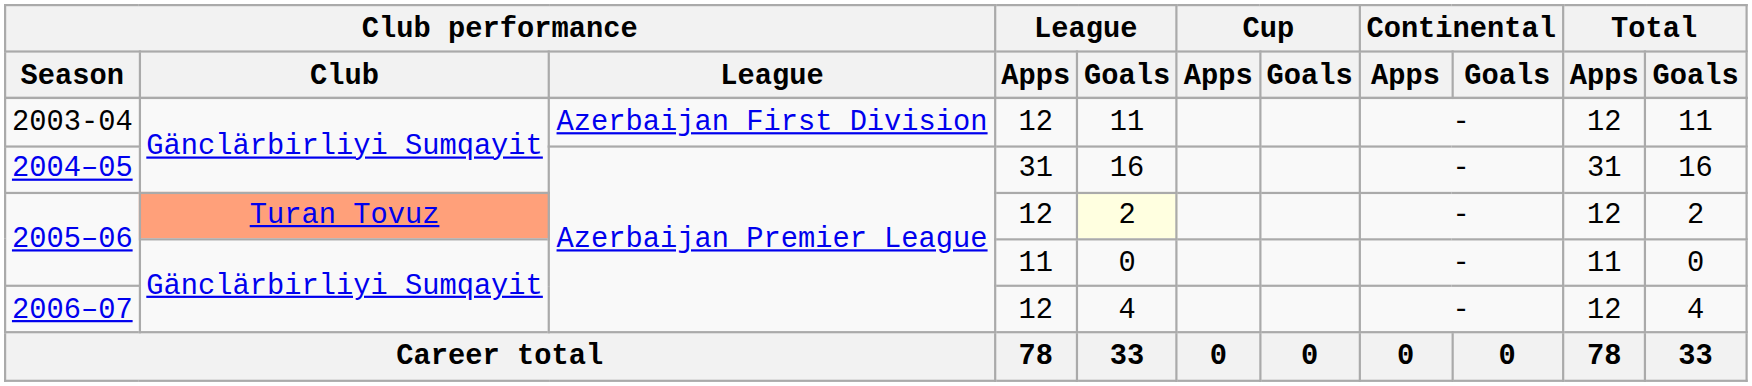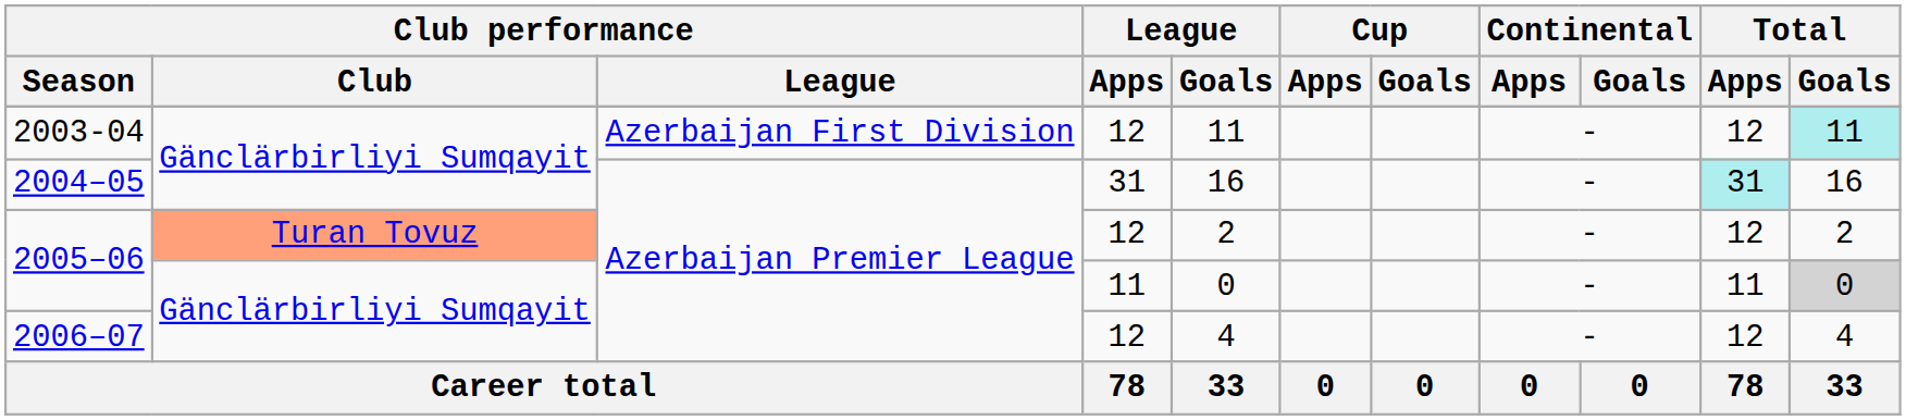2003-04 | Total / Goals: no background -> paleturquoise background
2004–05 | Total / Apps: no background -> paleturquoise background
2005–06 / 12 | League / Goals: lightyellow background -> no background
2005–06 / 11 | Total / Goals: no background -> lightgrey background
